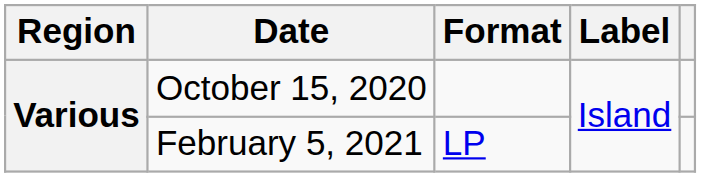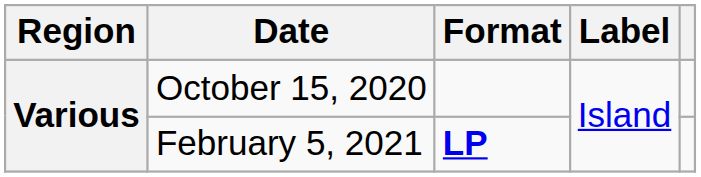February 5, 2021 | Format: normal -> bold
